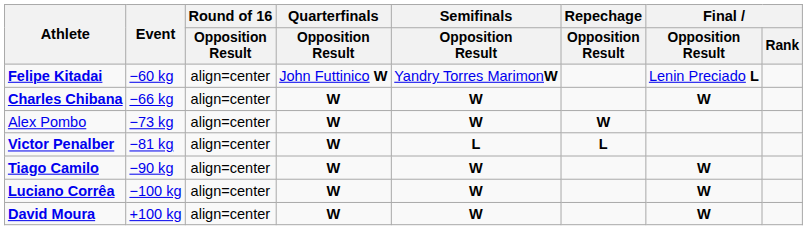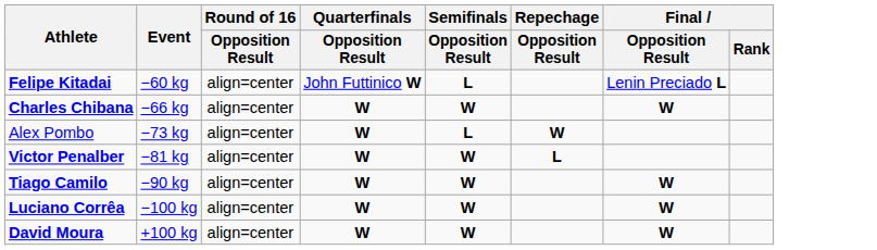Felipe Kitadai | Semifinals / Opposition Result: Yandry Torres MarimonW -> L
Alex Pombo | Semifinals / Opposition Result: W -> L
Victor Penalber | Semifinals / Opposition Result: L -> W
